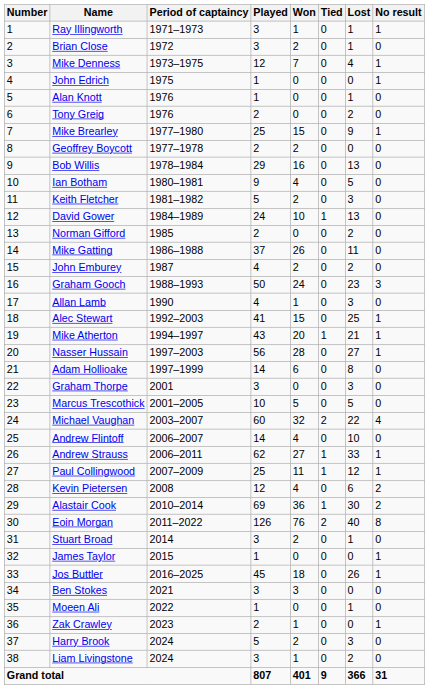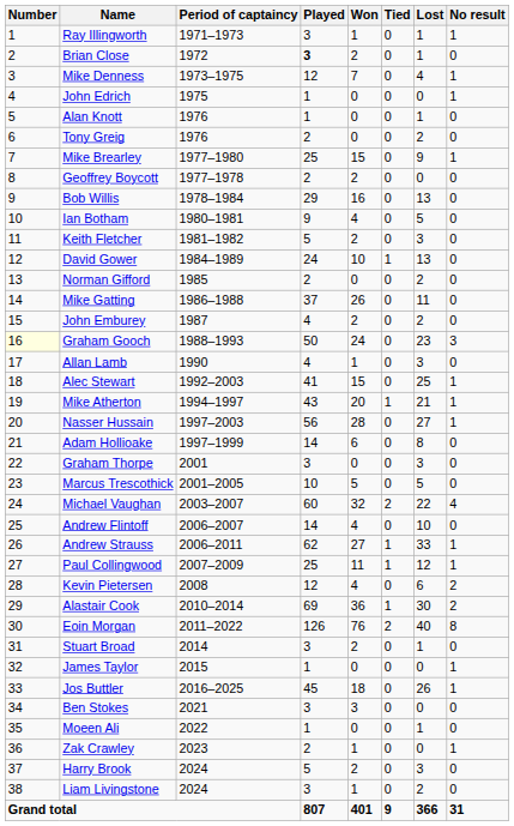Brian Close | Played: normal -> bold
Graham Gooch | Number: no background -> lightyellow background
